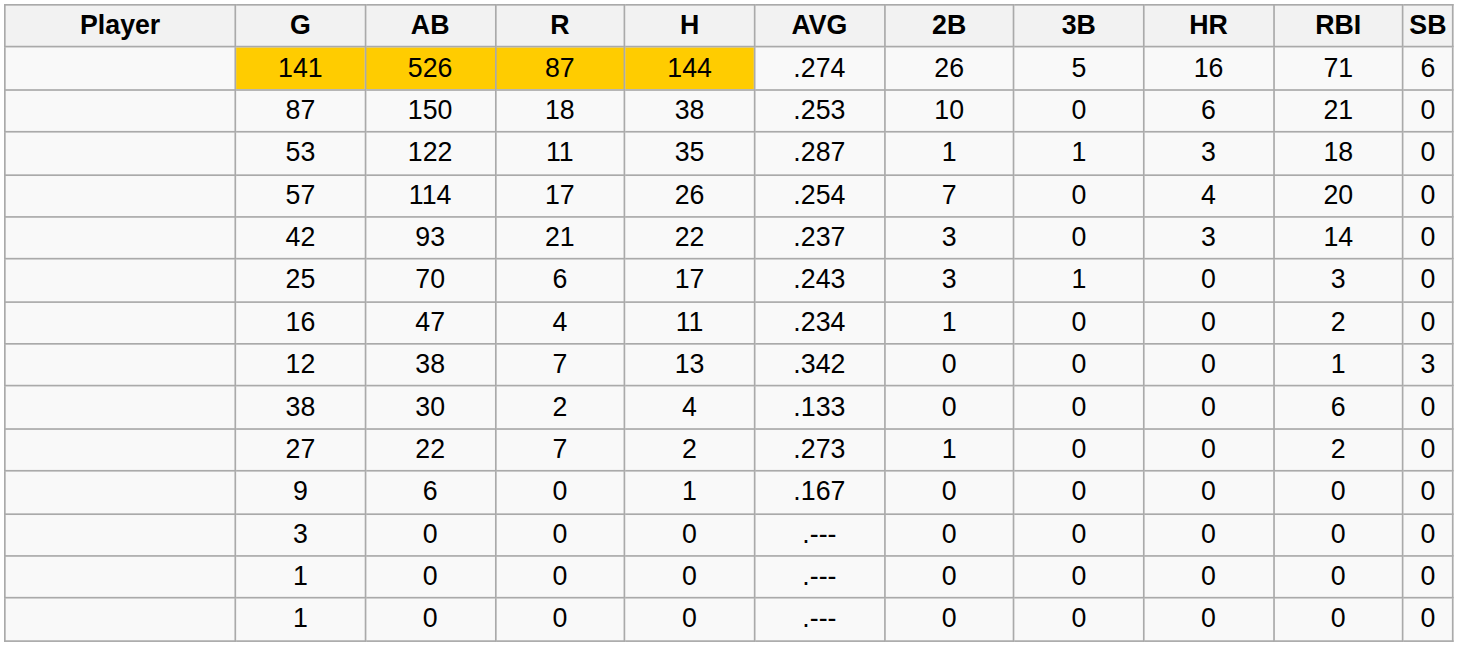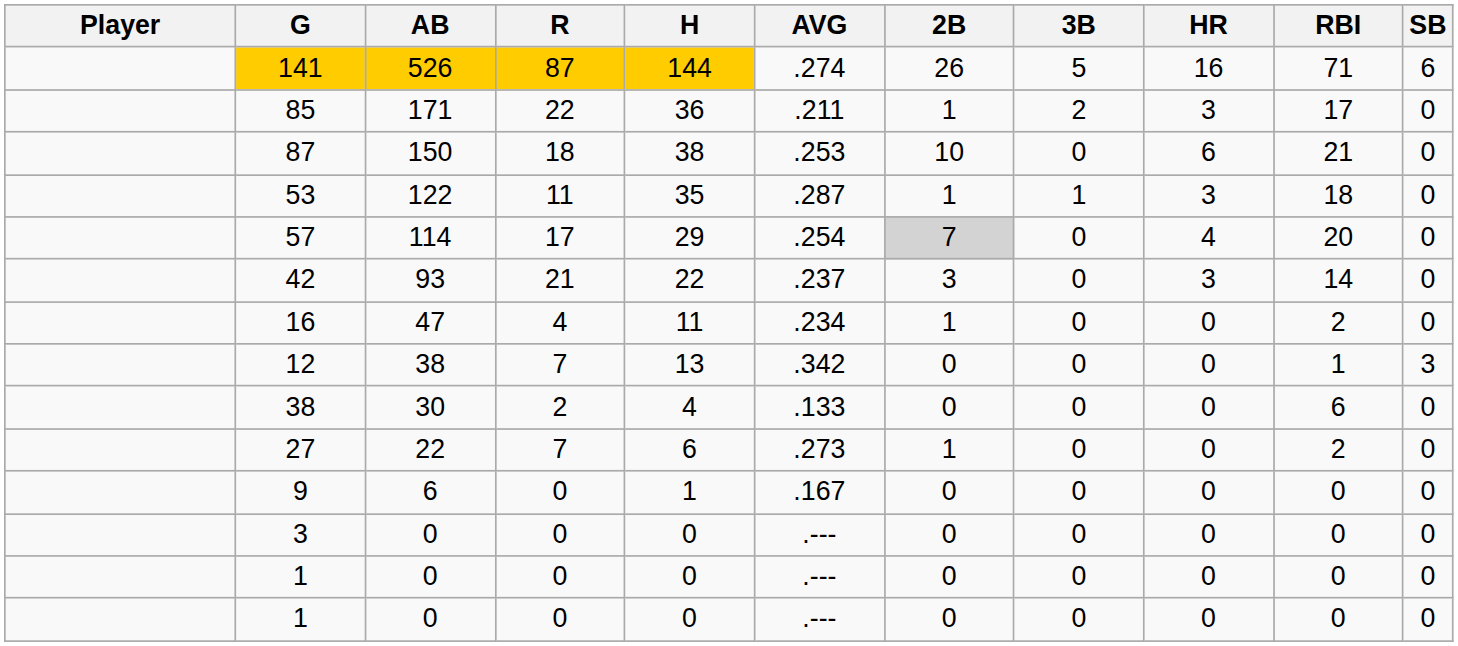+ row: 85 | 171 | 22 | 36 | .211 | 1 | 2 | 3 | 17 | 0
57 | H: 26 -> 29
57 | 2B: no background -> lightgrey background
- row: 25 | 70 | 6 | 17 | .243 | 3 | 1 | 0 | 3 | 0
27 | H: 2 -> 6
